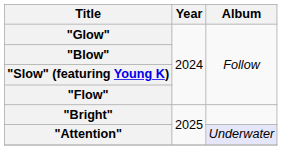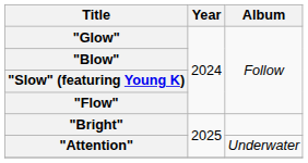"Attention" | Album: lavender background -> no background
